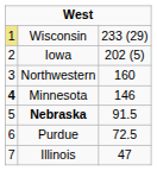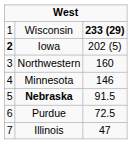Wisconsin | column 1: khaki background -> no background
Wisconsin | column 3: normal -> bold
Iowa | column 1: normal -> bold
Minnesota | column 1: bold -> normal
